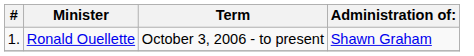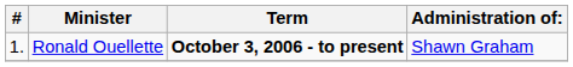Ronald Ouellette | Term: normal -> bold
